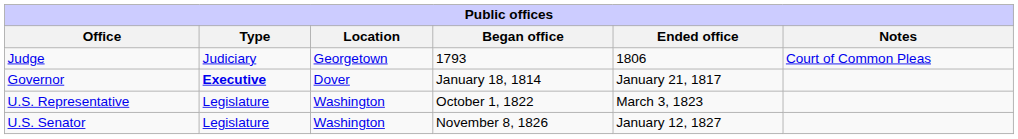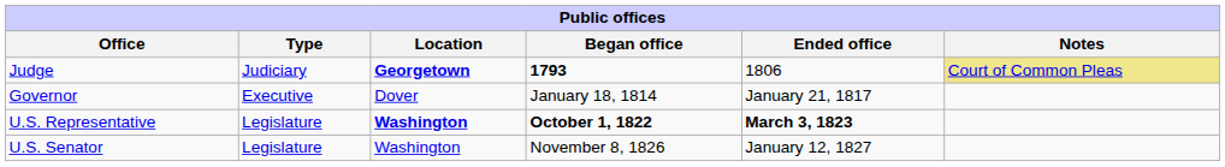Judge | Location: normal -> bold
Judge | Began office: normal -> bold
Judge | Notes: no background -> khaki background
Governor | Type: bold -> normal
U.S. Representative | Location: normal -> bold
U.S. Representative | Began office: normal -> bold
U.S. Representative | Ended office: normal -> bold
